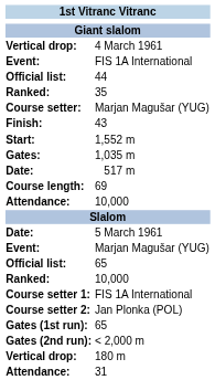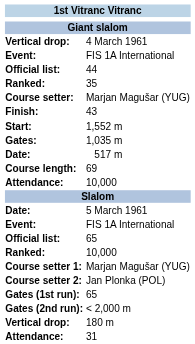row 16 | column 2: Marjan Magušar (YUG) -> FIS 1A International
row 19 | column 2: FIS 1A International -> Marjan Magušar (YUG)
